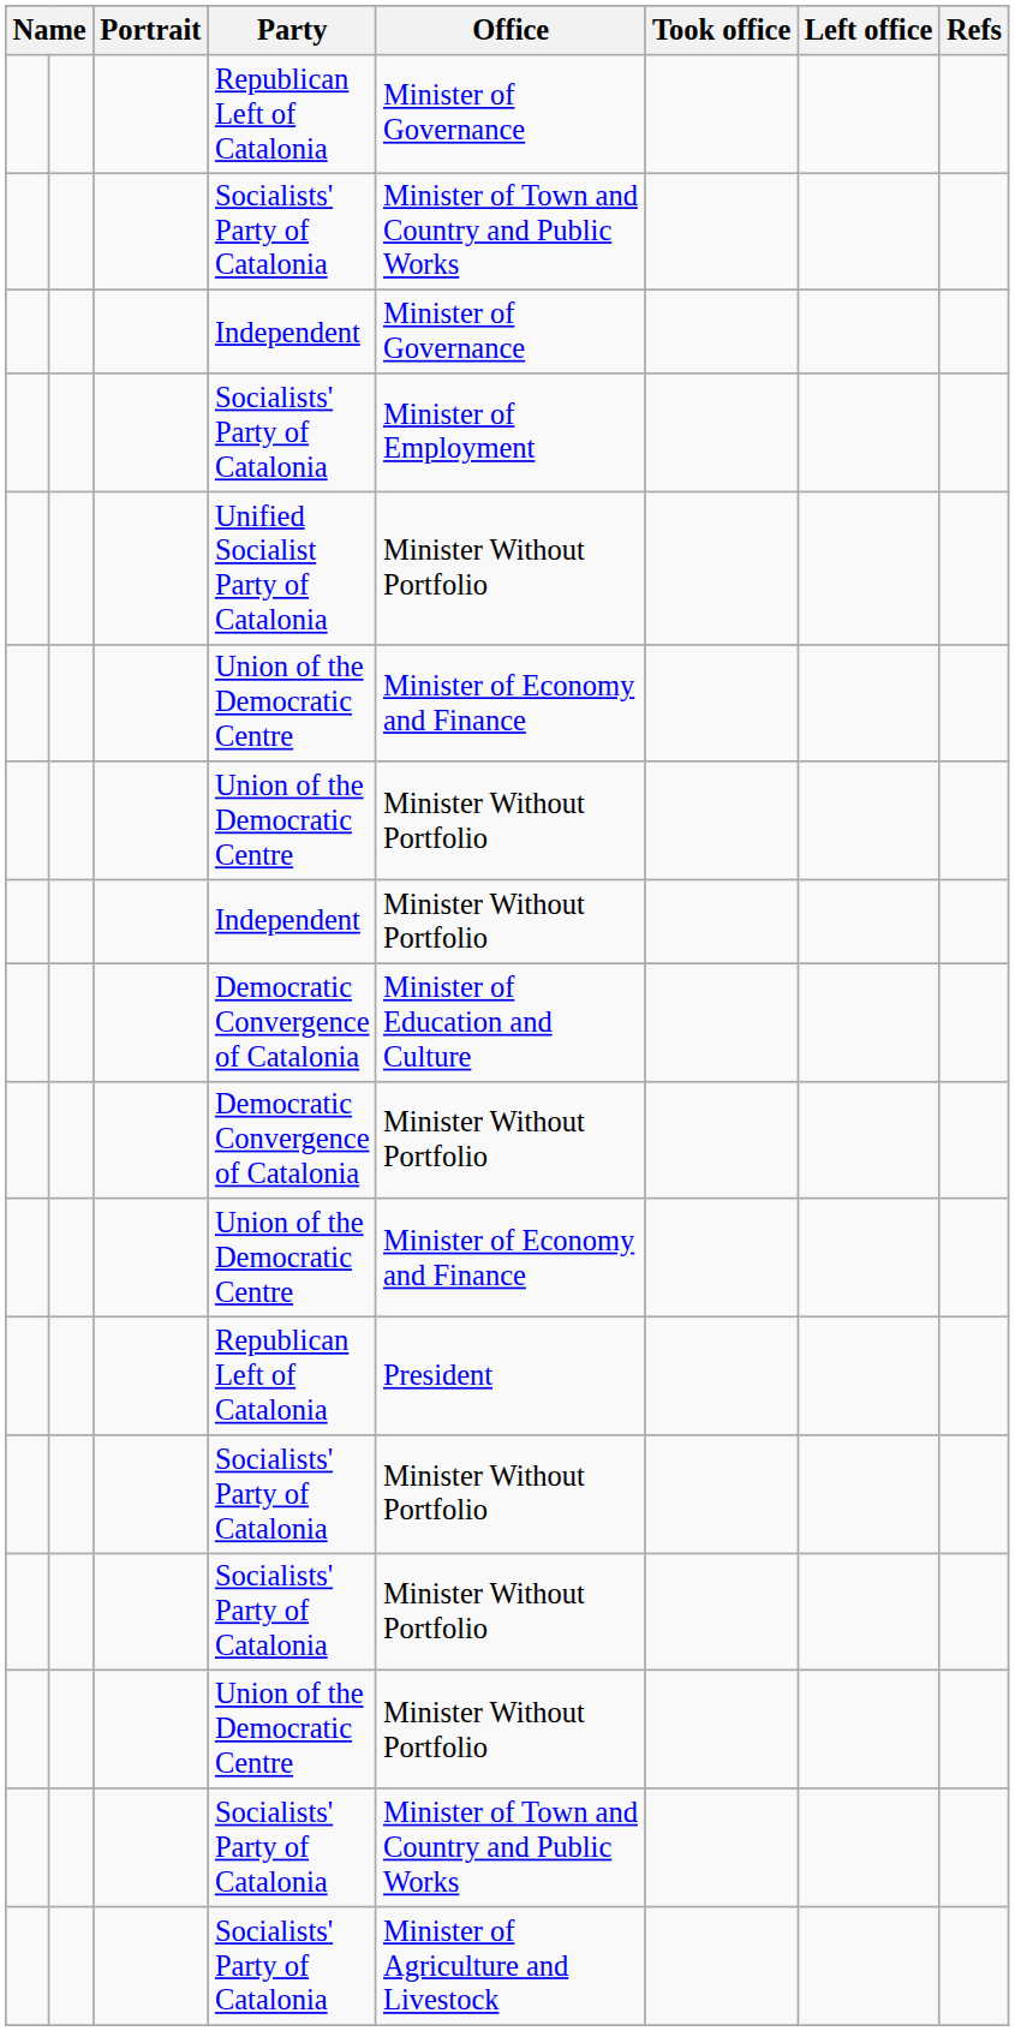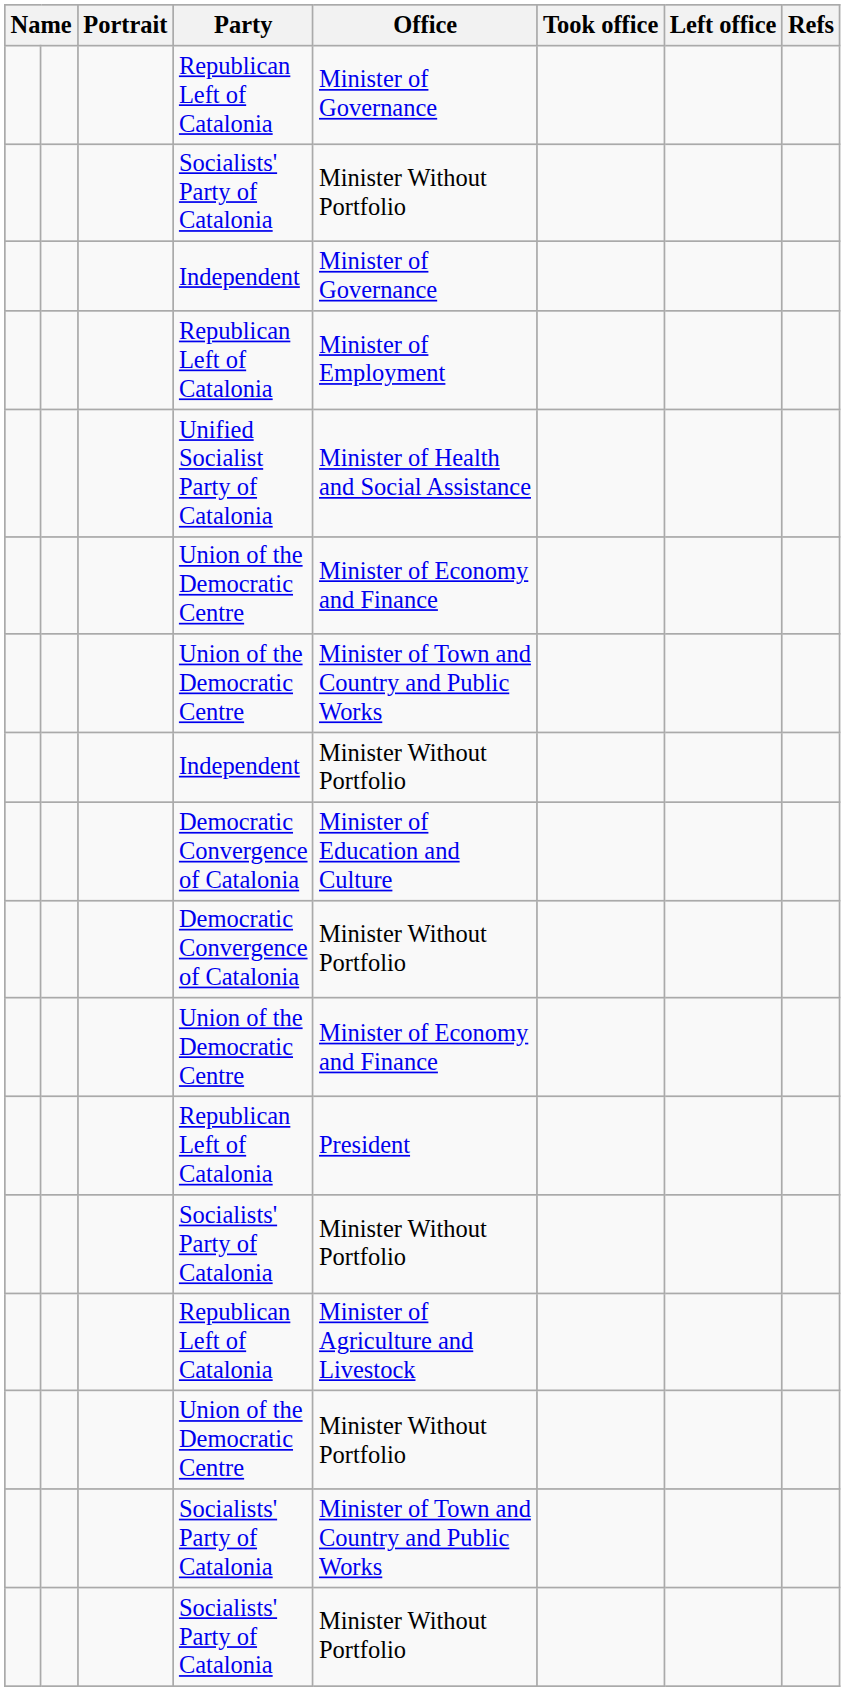row 3 | Office: Minister of Town and Country and Public Works -> Minister Without Portfolio
row 5 | Party: Socialists' Party of Catalonia -> Republican Left of Catalonia
row 6 | Office: Minister Without Portfolio -> Minister of Health and Social Assistance
row 8 | Office: Minister Without Portfolio -> Minister of Town and Country and Public Works
row 15 | Party: Socialists' Party of Catalonia -> Republican Left of Catalonia
row 15 | Office: Minister Without Portfolio -> Minister of Agriculture and Livestock
row 18 | Office: Minister of Agriculture and Livestock -> Minister Without Portfolio
